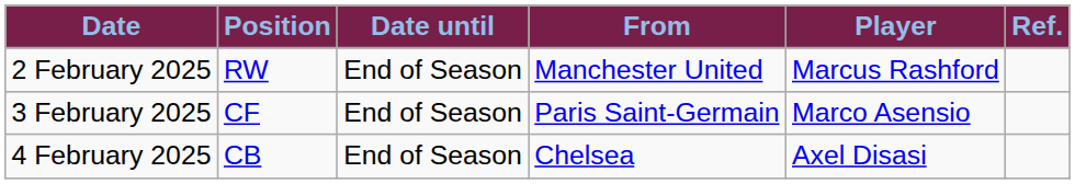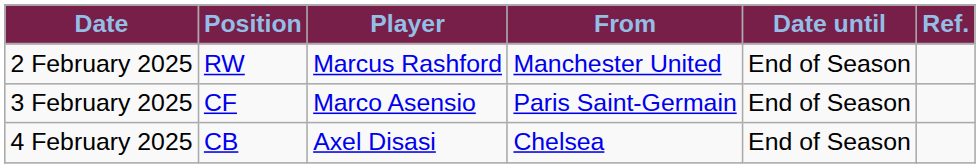columns swapped: Player <-> Date until
